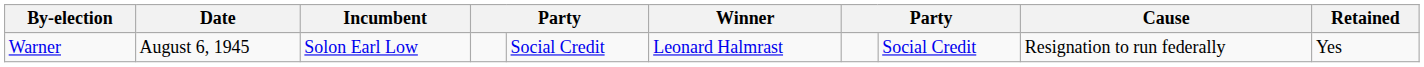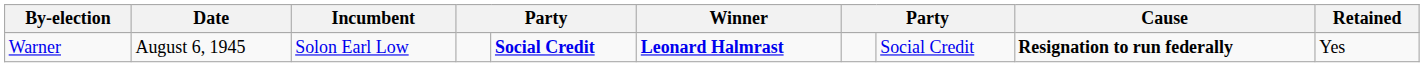Warner | column 5: normal -> bold
Warner | Winner: normal -> bold
Warner | Cause: normal -> bold
